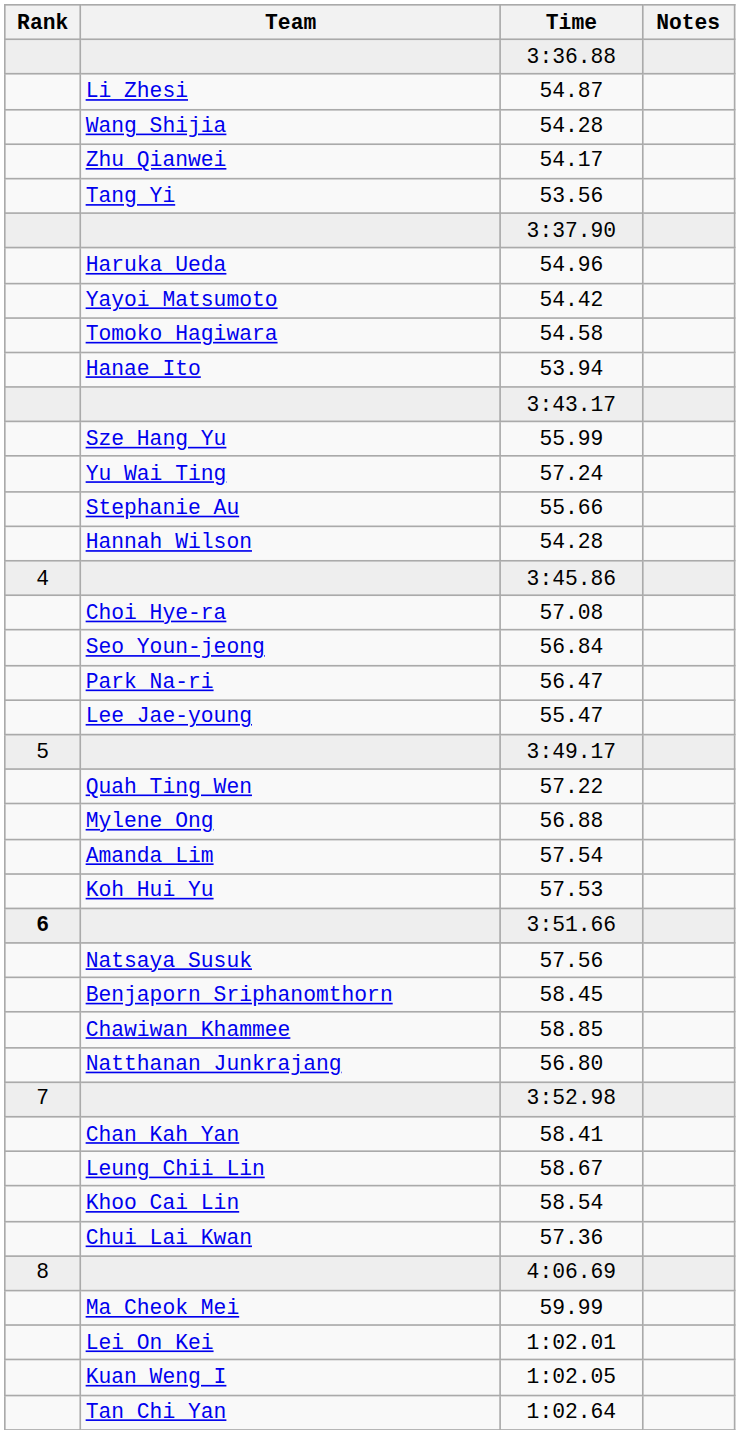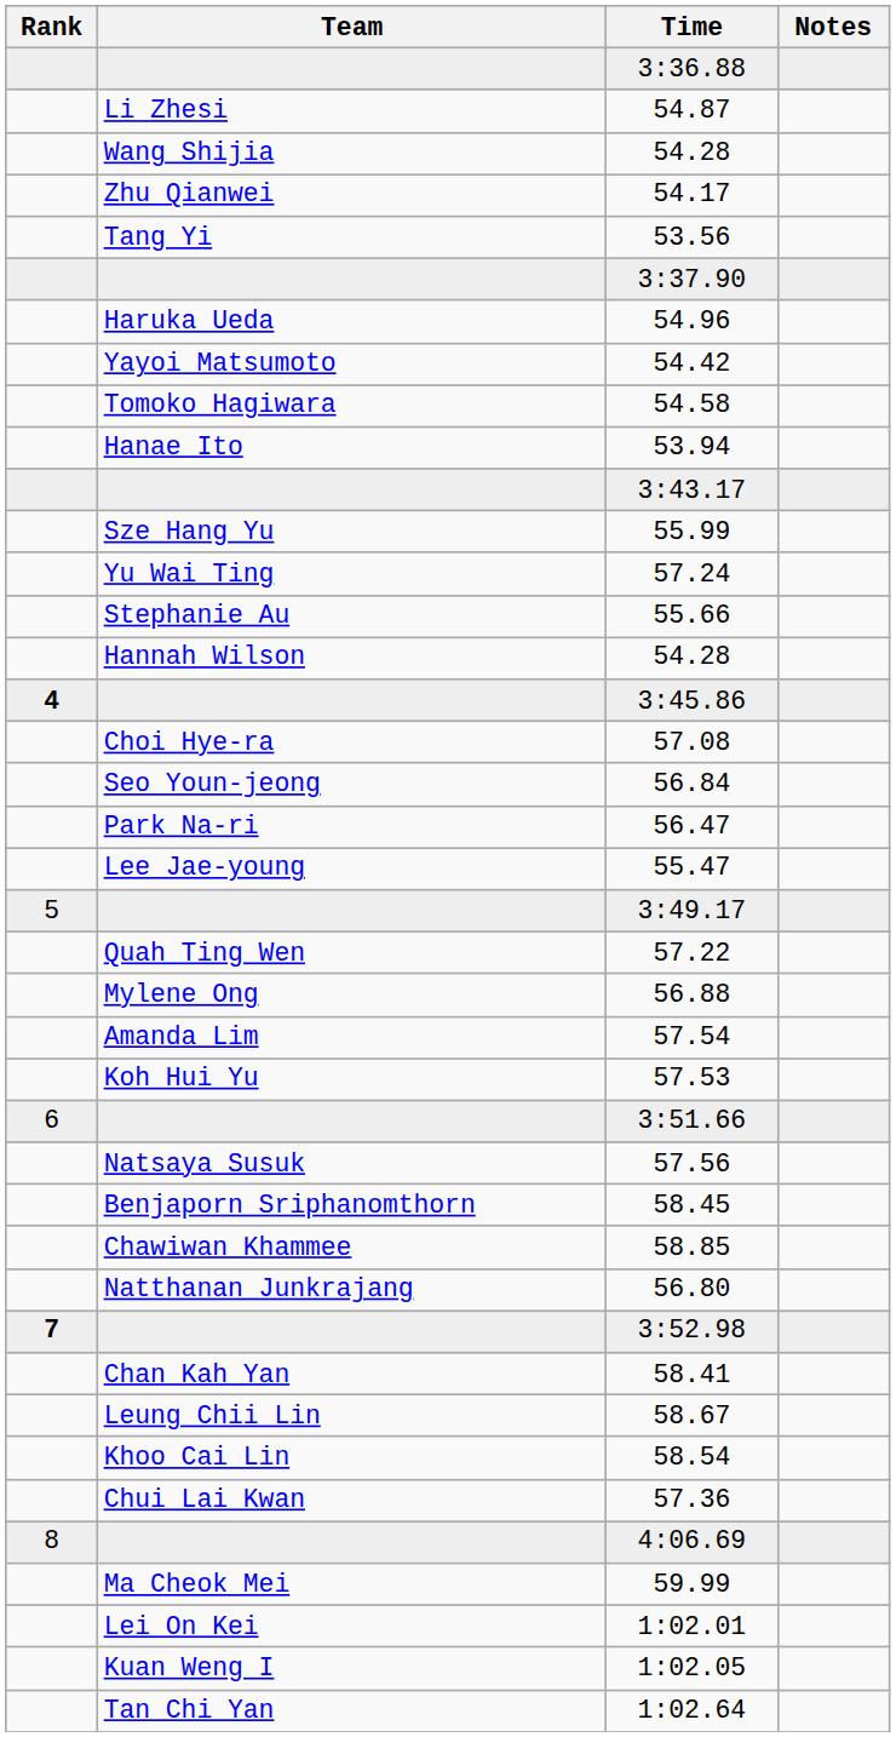3:45.86 | Rank: normal -> bold
3:51.66 | Rank: bold -> normal
3:52.98 | Rank: normal -> bold
